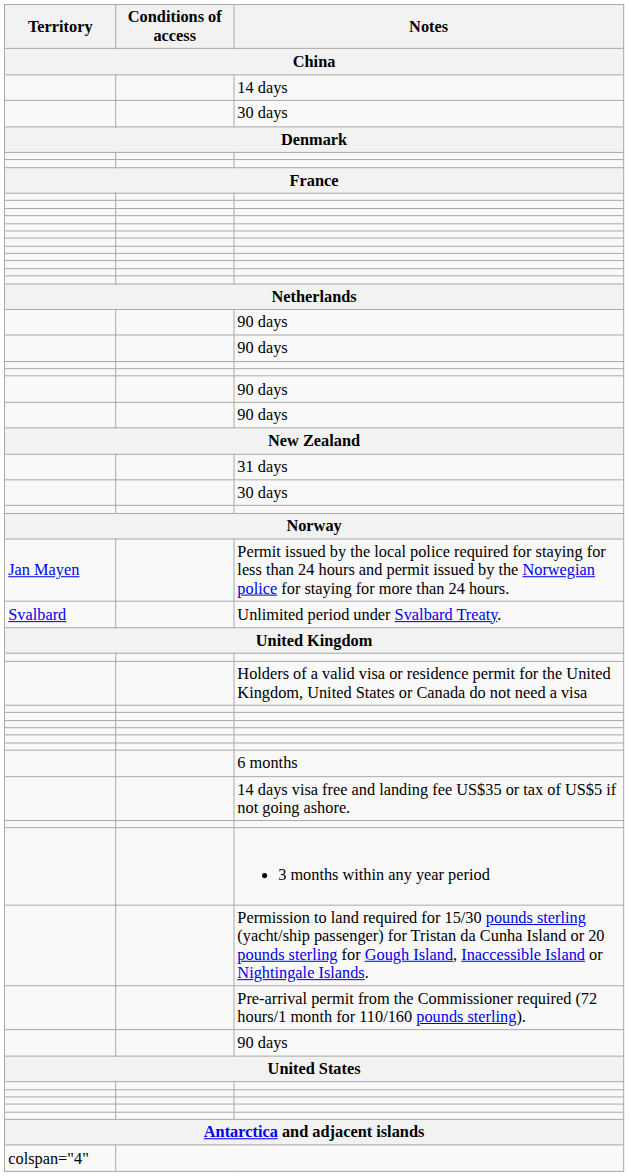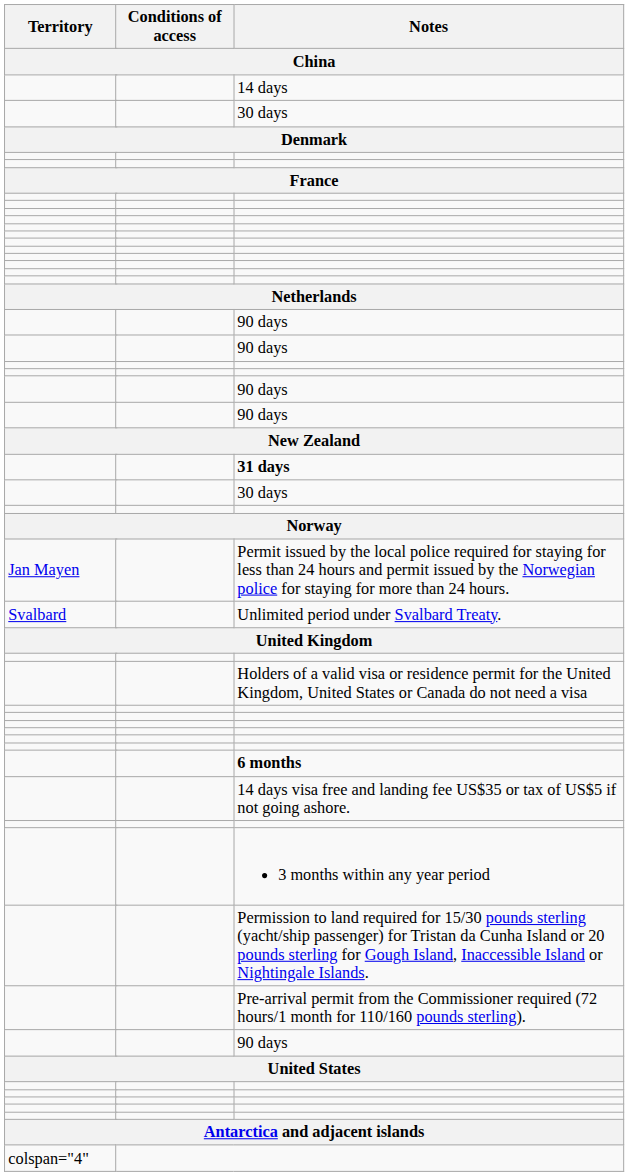31 days | Notes: normal -> bold
6 months | Notes: normal -> bold
